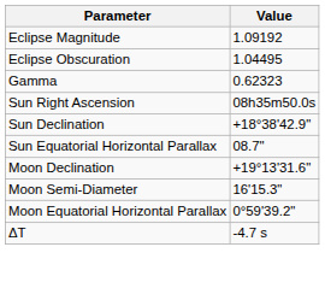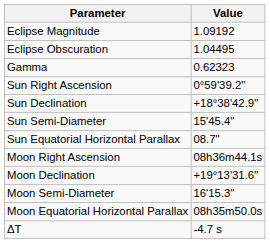Sun Right Ascension | Value: 08h35m50.0s -> 0°59'39.2"
+ row: Sun Semi-Diameter | 15'45.4"
+ row: Moon Right Ascension | 08h36m44.1s
Moon Equatorial Horizontal Parallax | Value: 0°59'39.2" -> 08h35m50.0s
